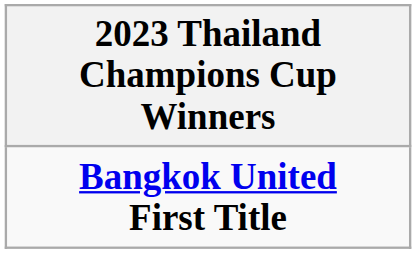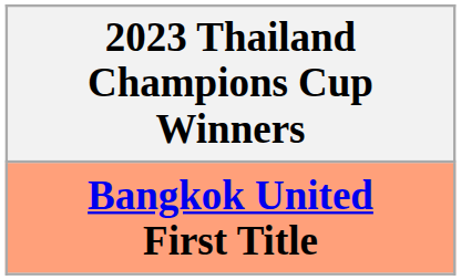row 2 | column 1: no background -> lightsalmon background
